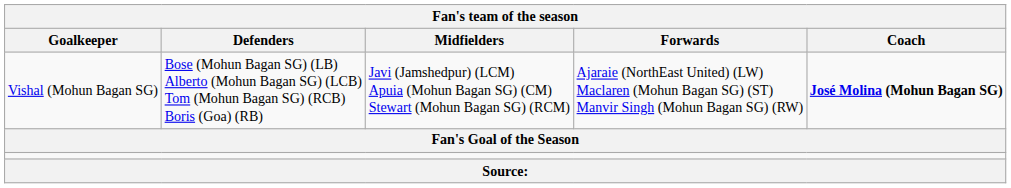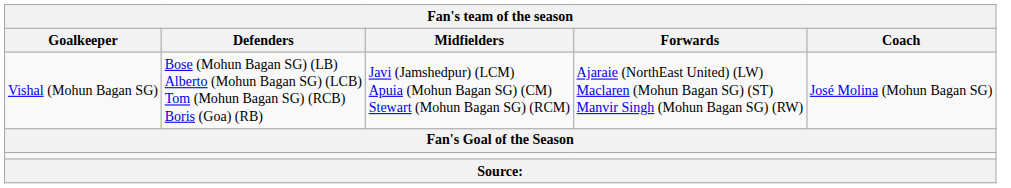Vishal (Mohun Bagan SG) | Coach: bold -> normal
